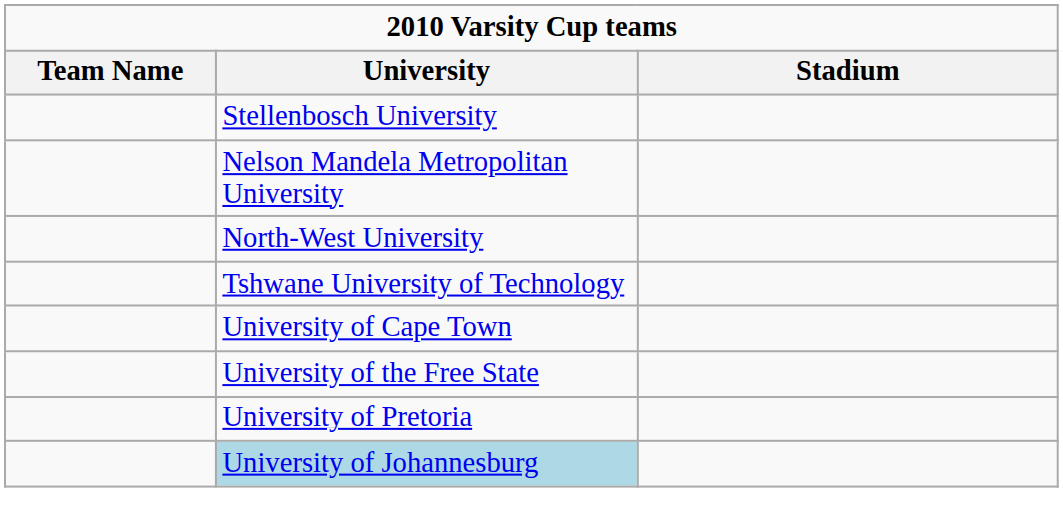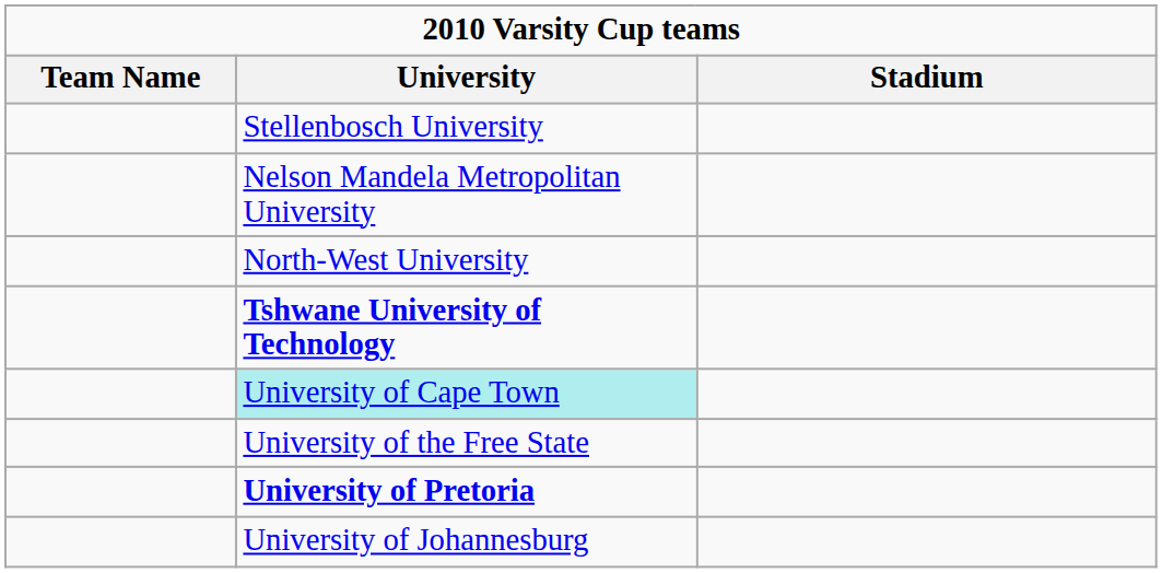Tshwane University of Technology | University: normal -> bold
University of Cape Town | University: no background -> paleturquoise background
University of Pretoria | University: normal -> bold
University of Johannesburg | University: lightblue background -> no background
